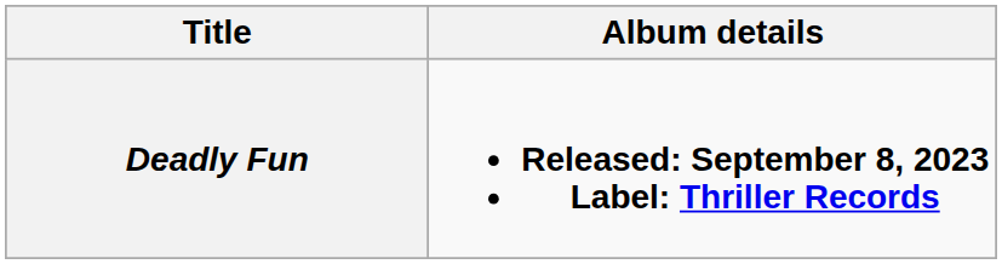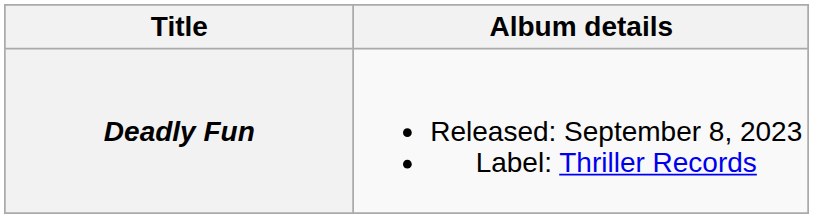Deadly Fun | Album details: bold -> normal
